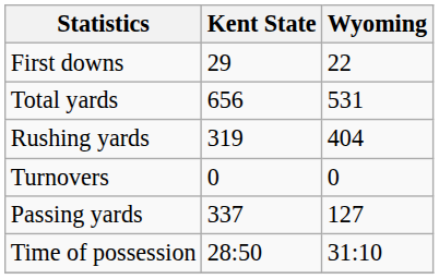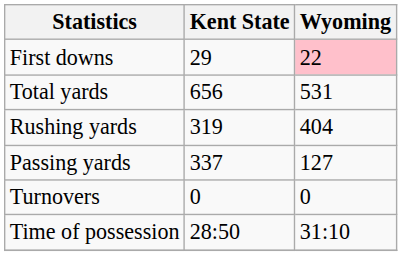First downs | Wyoming: no background -> pink background
rows swapped: Passing yards <-> Turnovers
